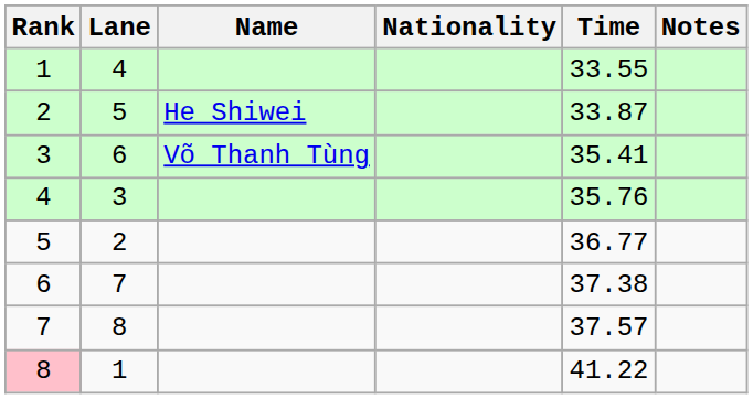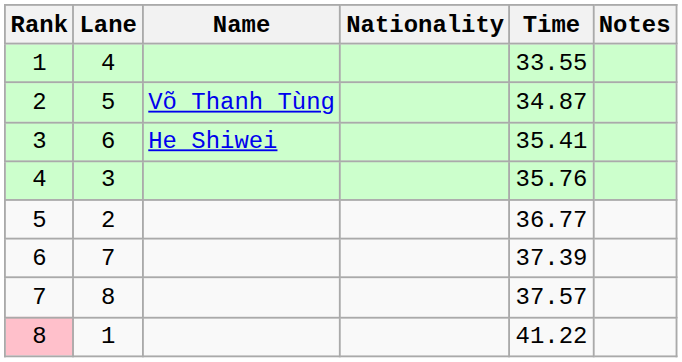row 3 | Name: He Shiwei -> Võ Thanh Tùng
row 3 | Time: 33.87 -> 34.87
row 4 | Name: Võ Thanh Tùng -> He Shiwei
row 7 | Time: 37.38 -> 37.39
